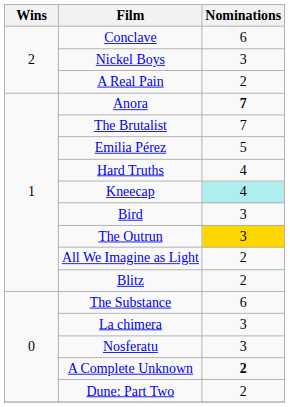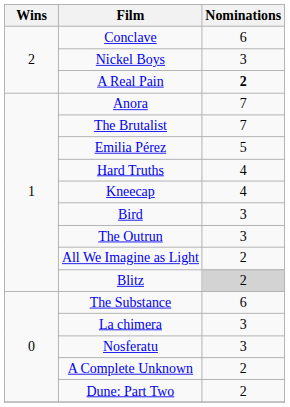A Real Pain | Nominations: normal -> bold
Anora | Nominations: bold -> normal
Kneecap | Nominations: paleturquoise background -> no background
The Outrun | Nominations: gold background -> no background
Blitz | Nominations: no background -> lightgrey background
A Complete Unknown | Nominations: bold -> normal
